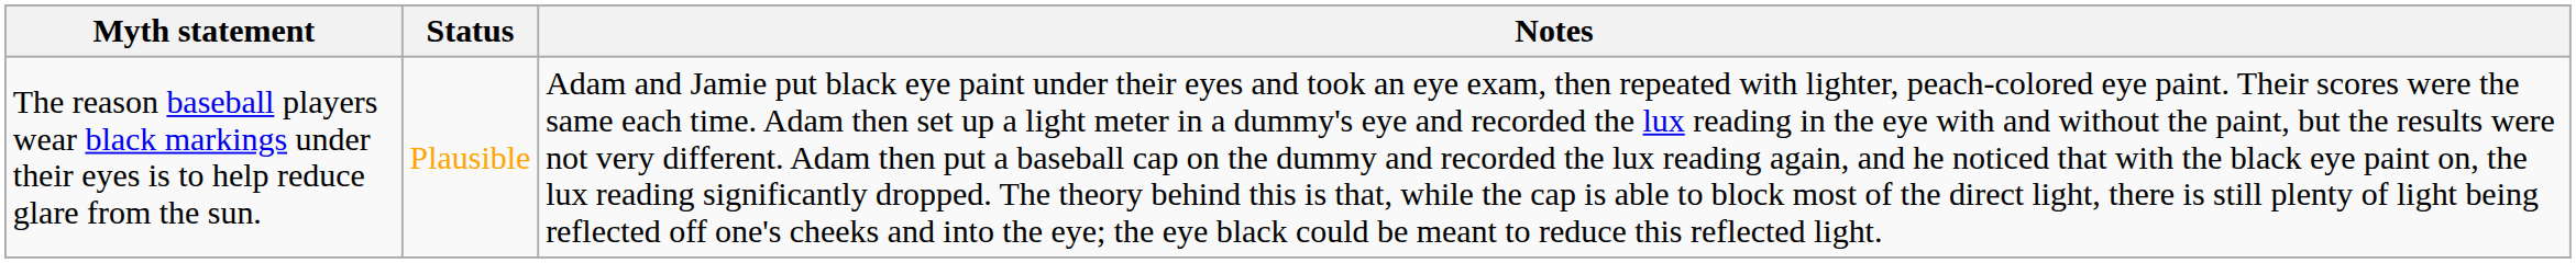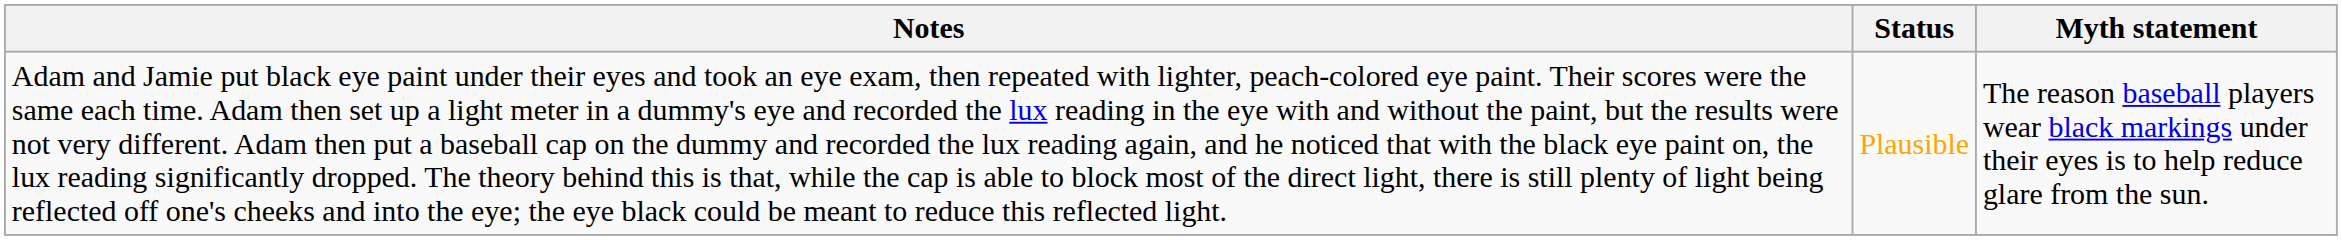columns swapped: Myth statement <-> Notes
